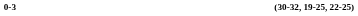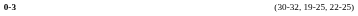row 1 | column 2: bold -> normal
